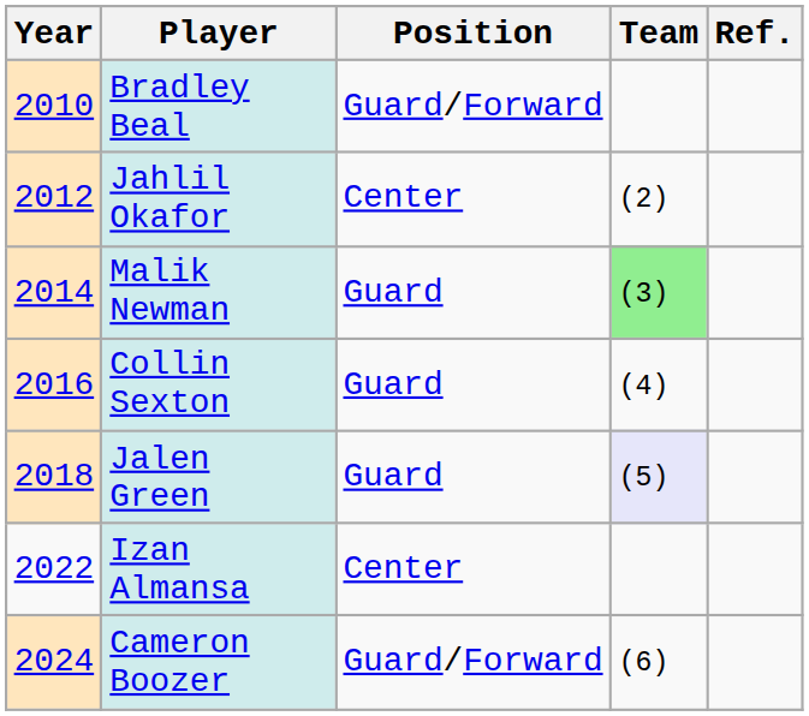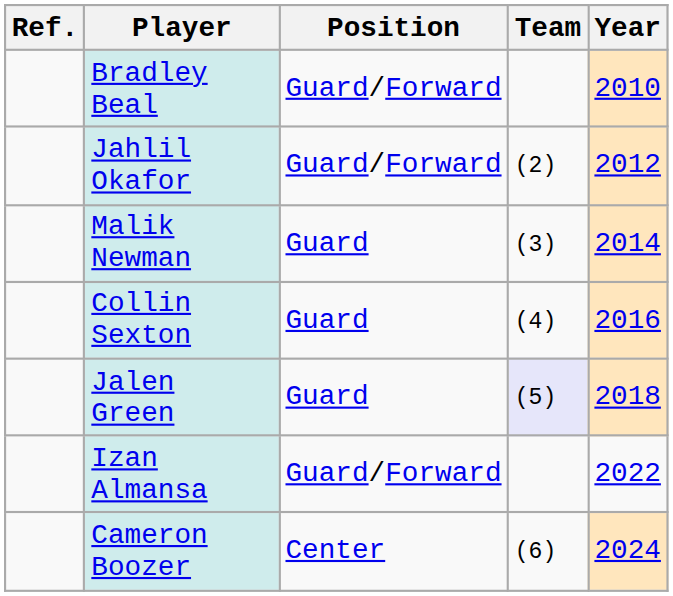columns swapped: Year <-> Ref.
Jahlil Okafor | Position: Center -> Guard/Forward
Malik Newman | Team: lightgreen background -> no background
Izan Almansa | Position: Center -> Guard/Forward
Cameron Boozer | Position: Guard/Forward -> Center
